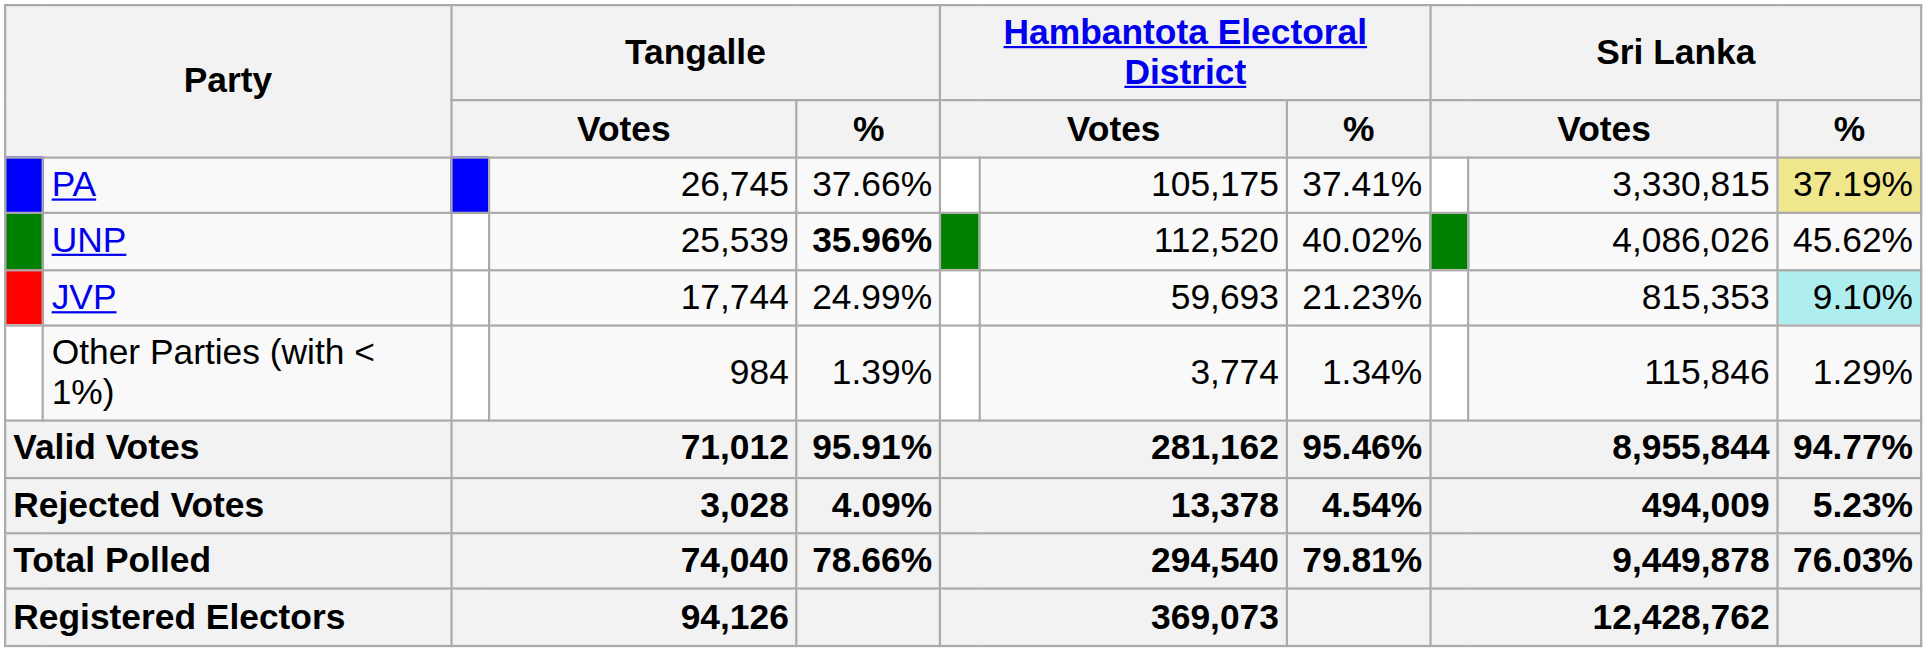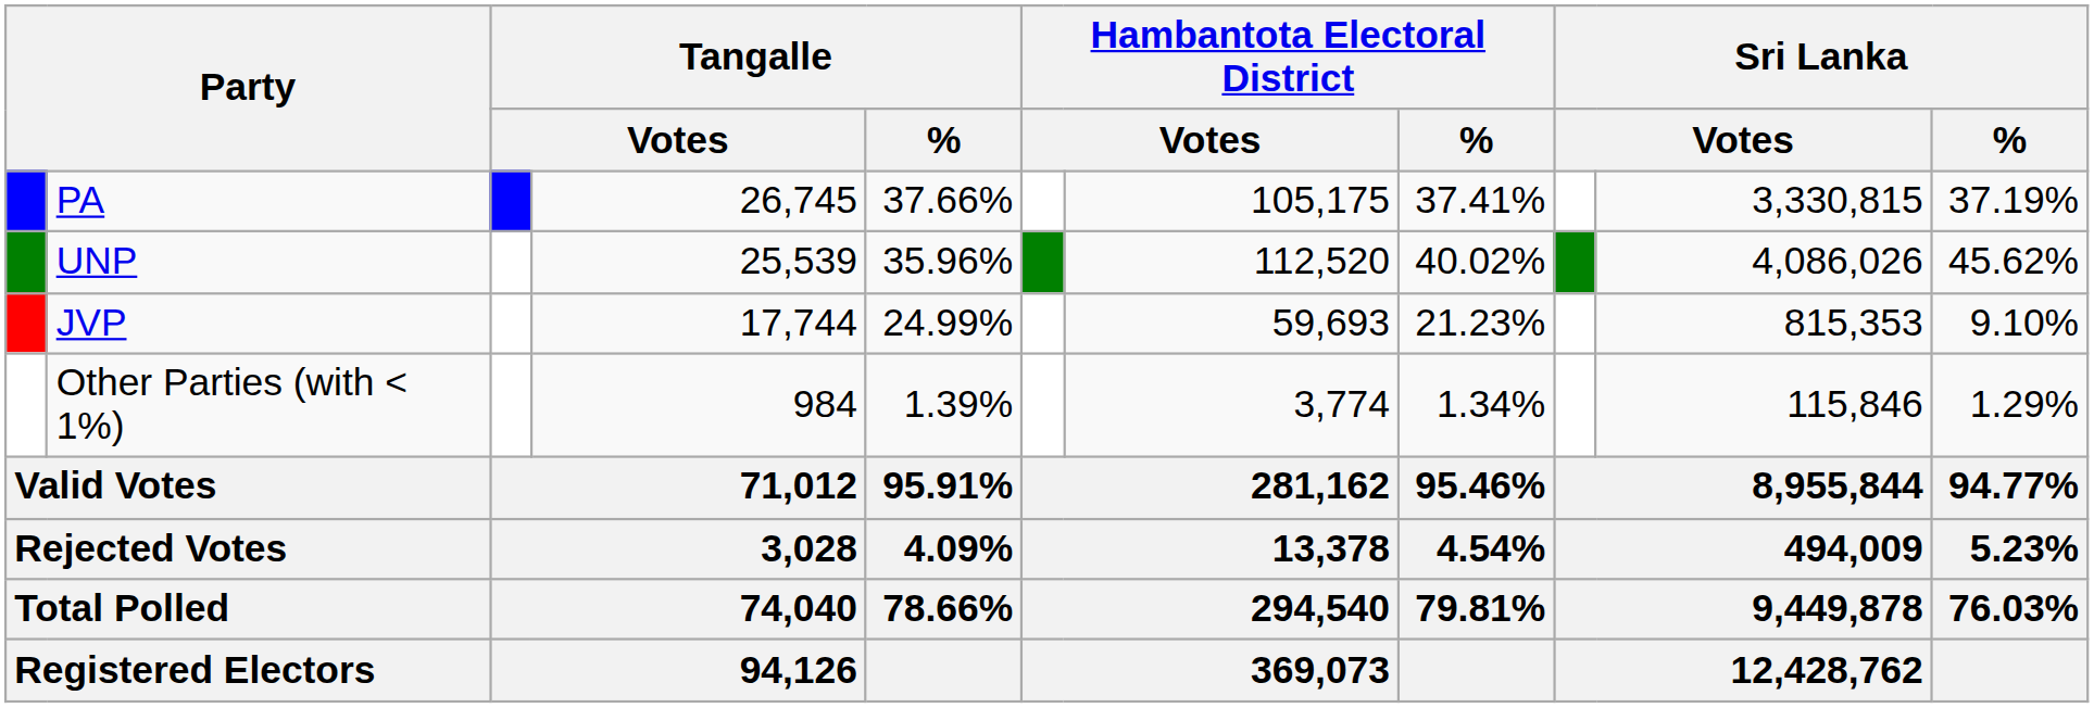PA | Sri Lanka / %: khaki background -> no background
UNP | Tangalle / %: bold -> normal
JVP | Sri Lanka / %: paleturquoise background -> no background
